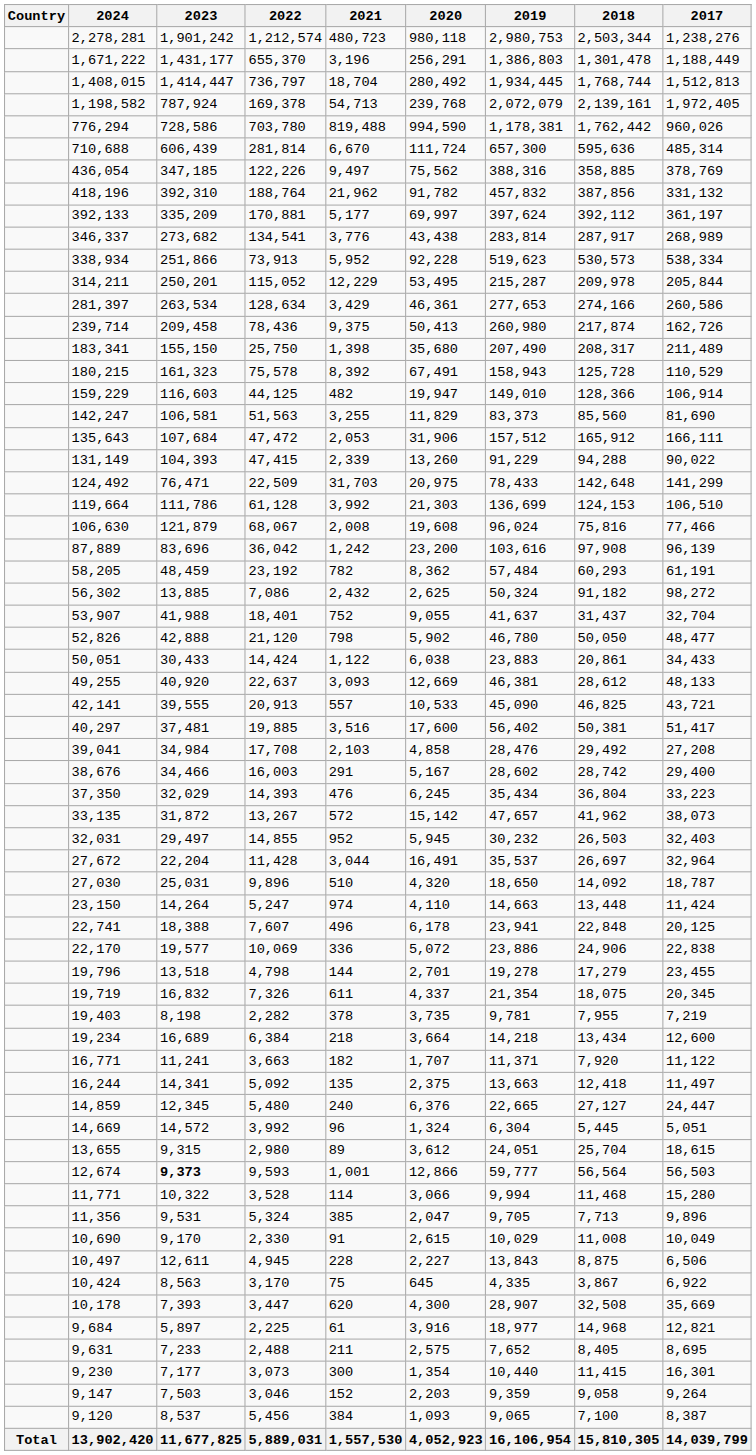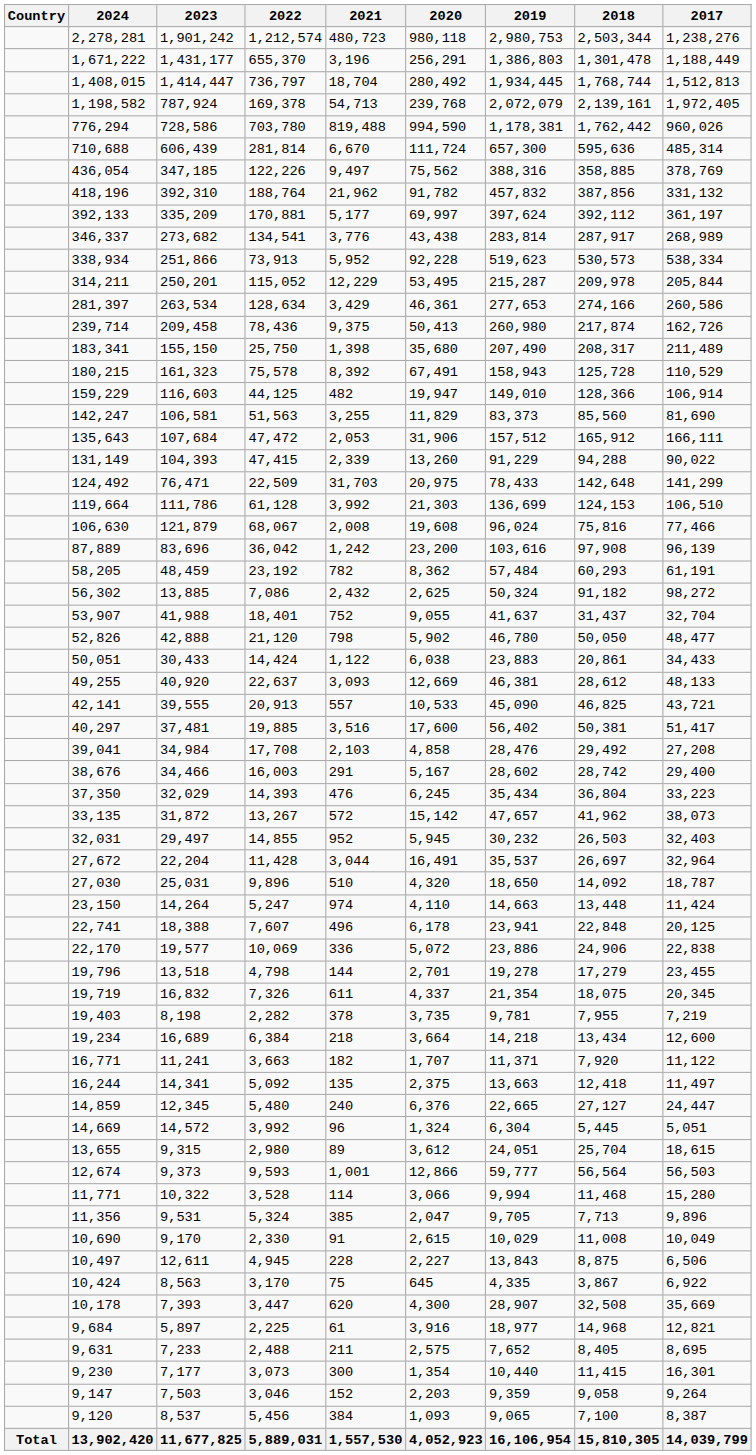12,674 | 2023: bold -> normal
